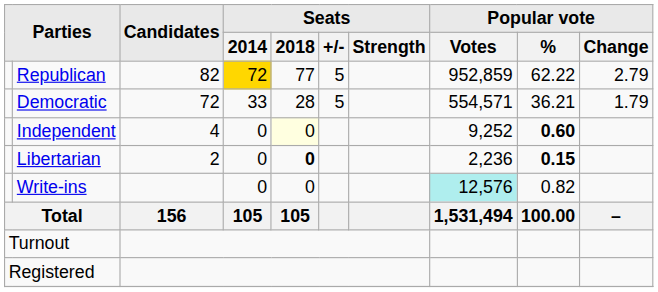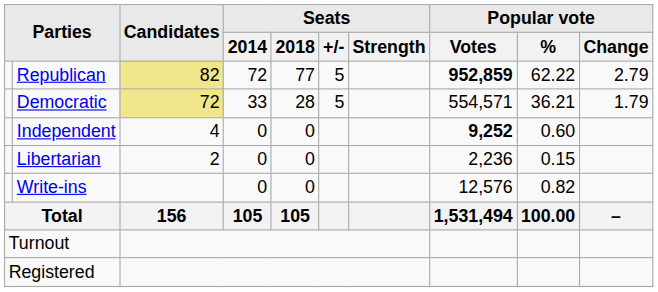Republican | Candidates: no background -> khaki background
Republican | Seats / 2014: gold background -> no background
Republican | Popular vote / Votes: normal -> bold
Democratic | Candidates: no background -> khaki background
Independent | Seats / 2018: lightyellow background -> no background
Independent | Popular vote / Votes: normal -> bold
Independent | Popular vote / %: bold -> normal
Libertarian | Seats / 2018: bold -> normal
Libertarian | Popular vote / %: bold -> normal
Write-ins | Popular vote / Votes: paleturquoise background -> no background
